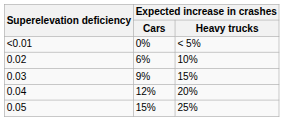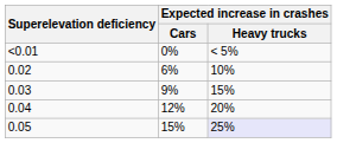0.05 | Expected increase in crashes / Heavy trucks: no background -> lavender background
